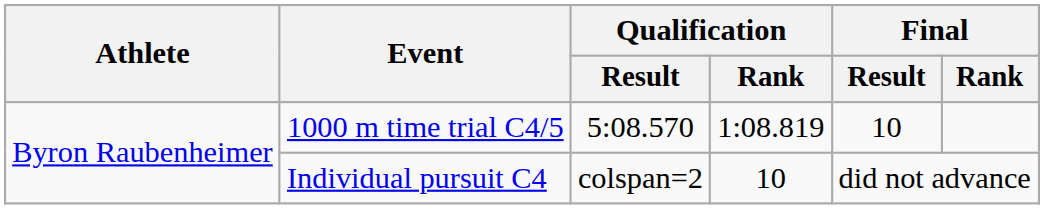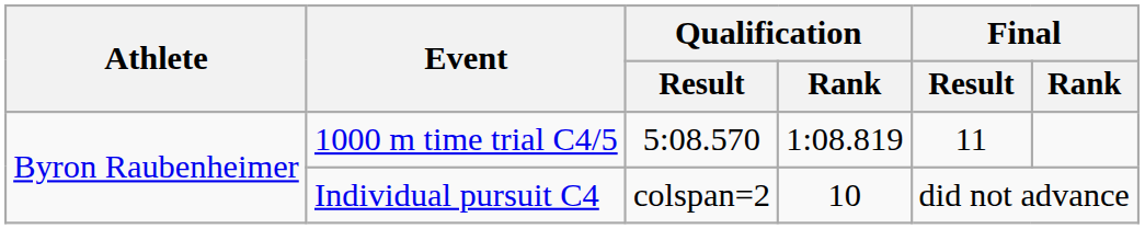1000 m time trial C4/5 | Final / Result: 10 -> 11
